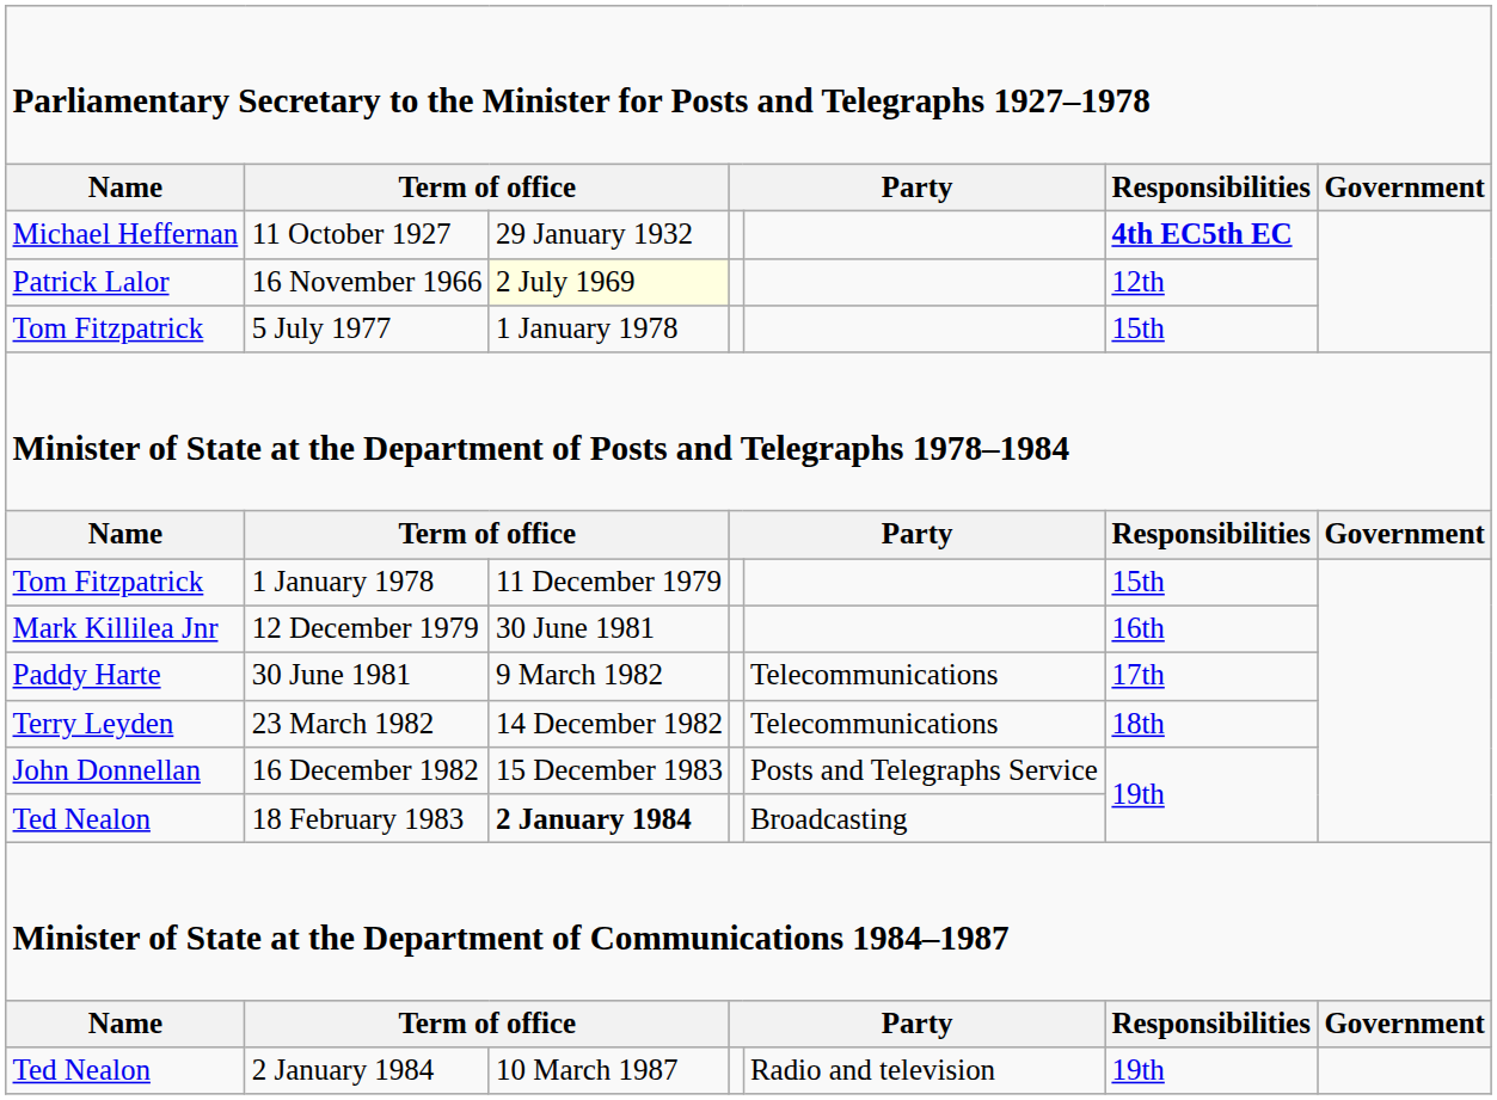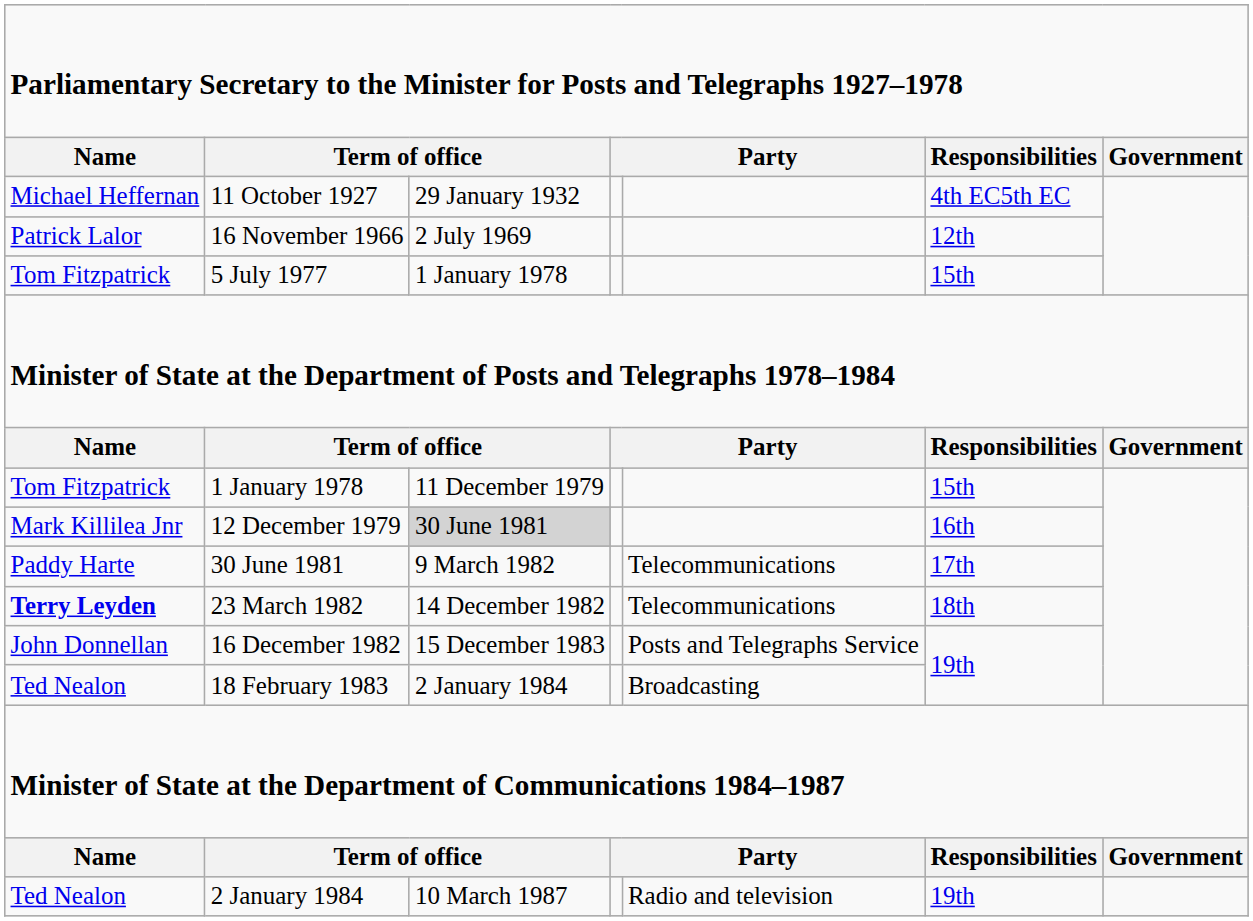11 October 1927 | column 6: bold -> normal
16 November 1966 | column 3: lightyellow background -> no background
12 December 1979 | column 3: no background -> lightgrey background
23 March 1982 | column 1: normal -> bold
18 February 1983 | column 3: bold -> normal
